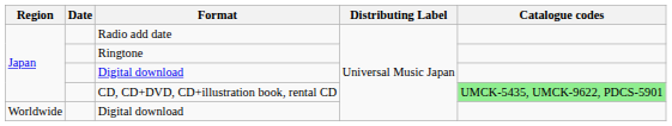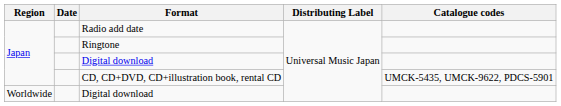CD, CD+DVD, CD+illustration book, rental CD | Catalogue codes: lightgreen background -> no background
